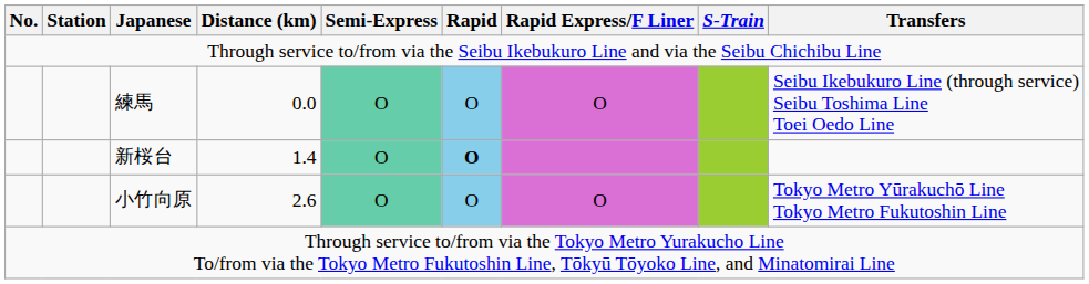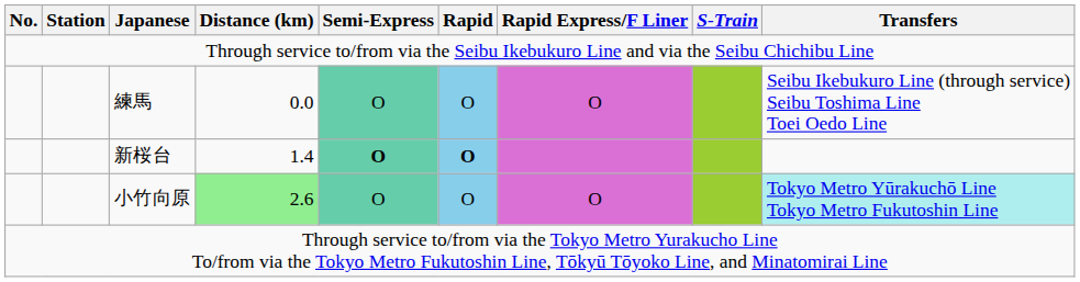新桜台 | Semi-Express: normal -> bold
小竹向原 | Distance (km): no background -> lightgreen background
小竹向原 | Transfers: no background -> paleturquoise background
